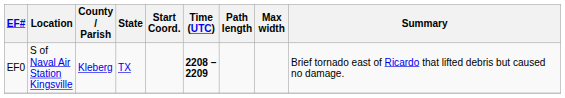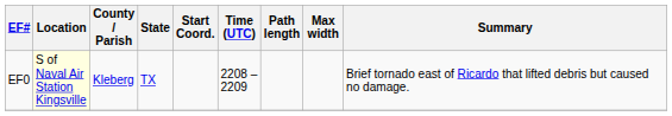EF0 | Location: no background -> lightyellow background
EF0 | Time (UTC): bold -> normal
